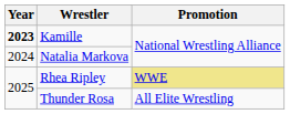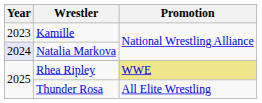Kamille | Year: bold -> normal
Natalia Markova | Year: no background -> lavender background
